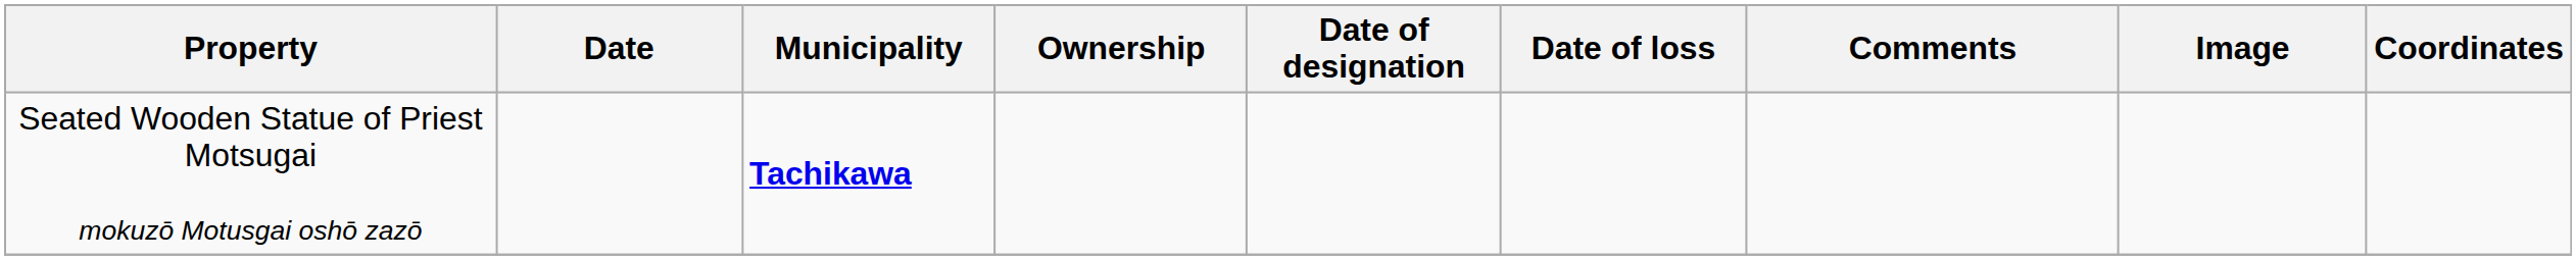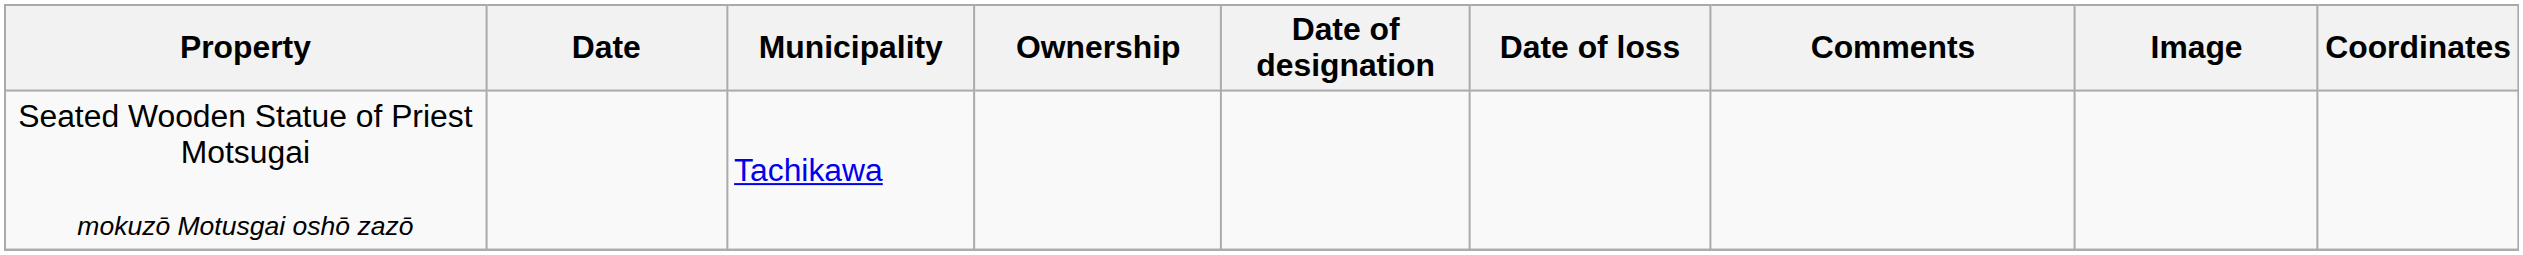row 2 | Municipality: bold -> normal
